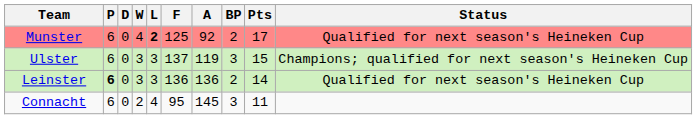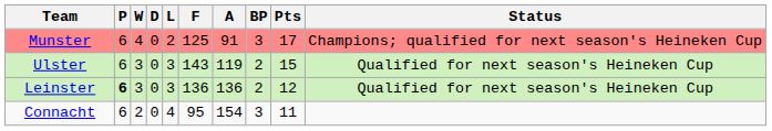columns swapped: W <-> D
Munster | L: bold -> normal
Munster | A: 92 -> 91
Munster | BP: 2 -> 3
Munster | Status: Qualified for next season's Heineken Cup -> Champions; qualified for next season's Heineken Cup
Ulster | F: 137 -> 143
Ulster | BP: 3 -> 2
Ulster | Status: Champions; qualified for next season's Heineken Cup -> Qualified for next season's Heineken Cup
Leinster | Pts: 14 -> 12
Connacht | A: 145 -> 154
